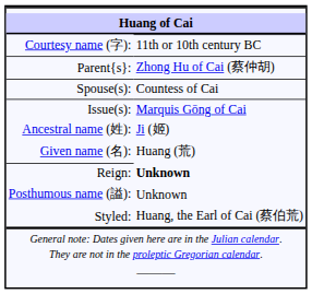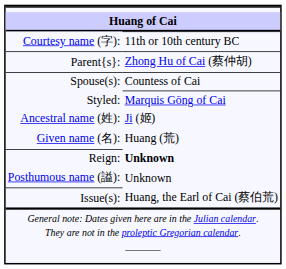row 5 | column 1: Issue(s): -> Styled:
row 10 | column 1: Styled: -> Issue(s):
